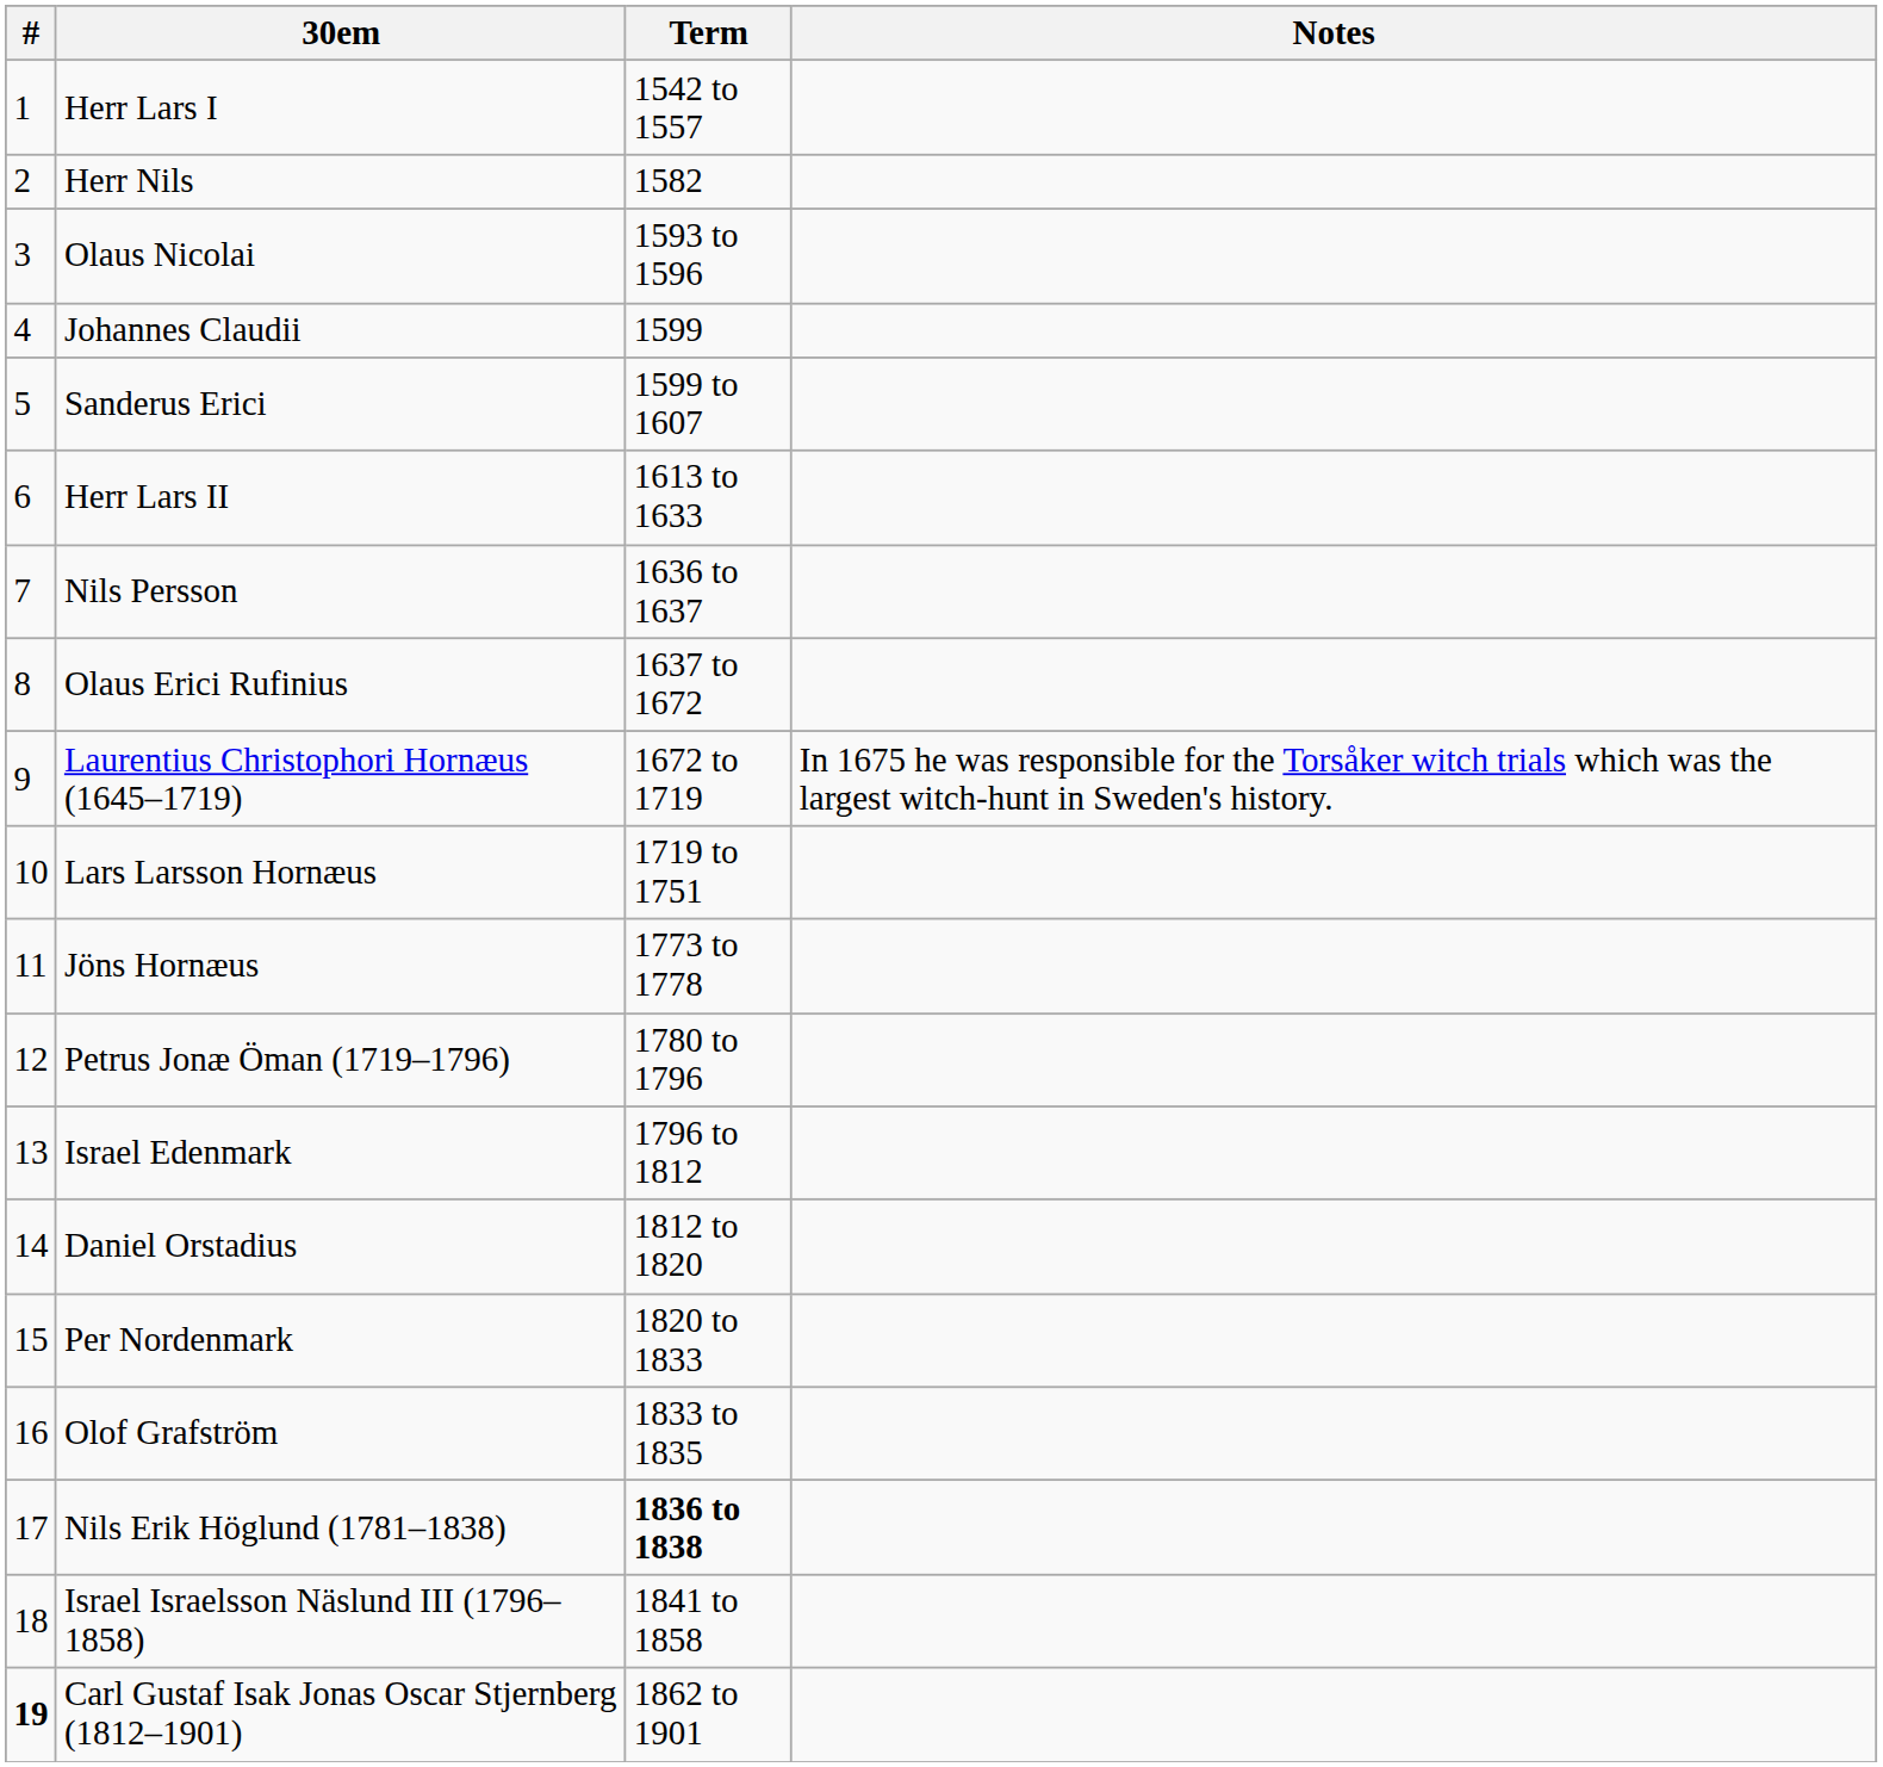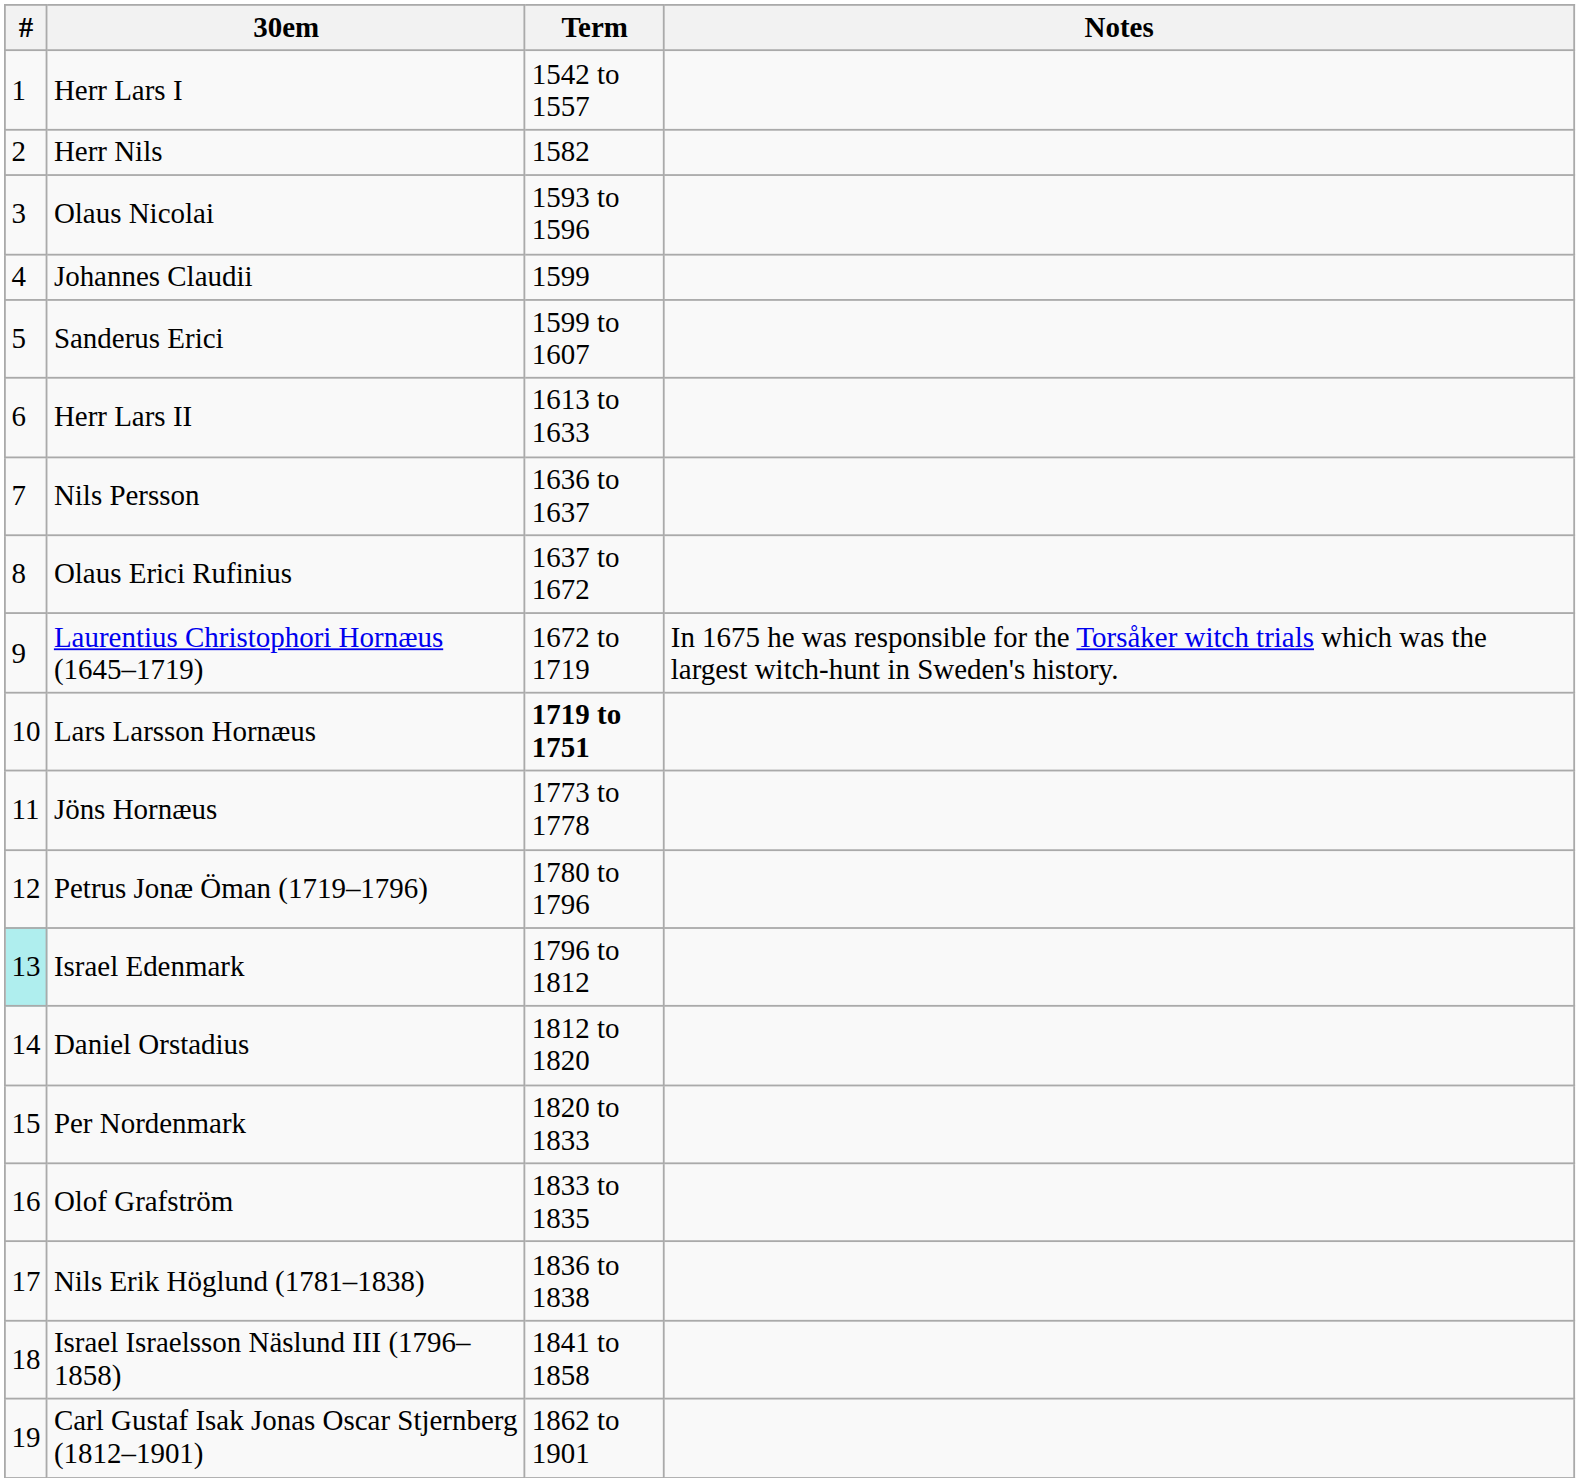Lars Larsson Hornæus | Term: normal -> bold
Israel Edenmark | #: no background -> paleturquoise background
Nils Erik Höglund (1781–1838) | Term: bold -> normal
Carl Gustaf Isak Jonas Oscar Stjernberg (1812–1901) | #: bold -> normal
